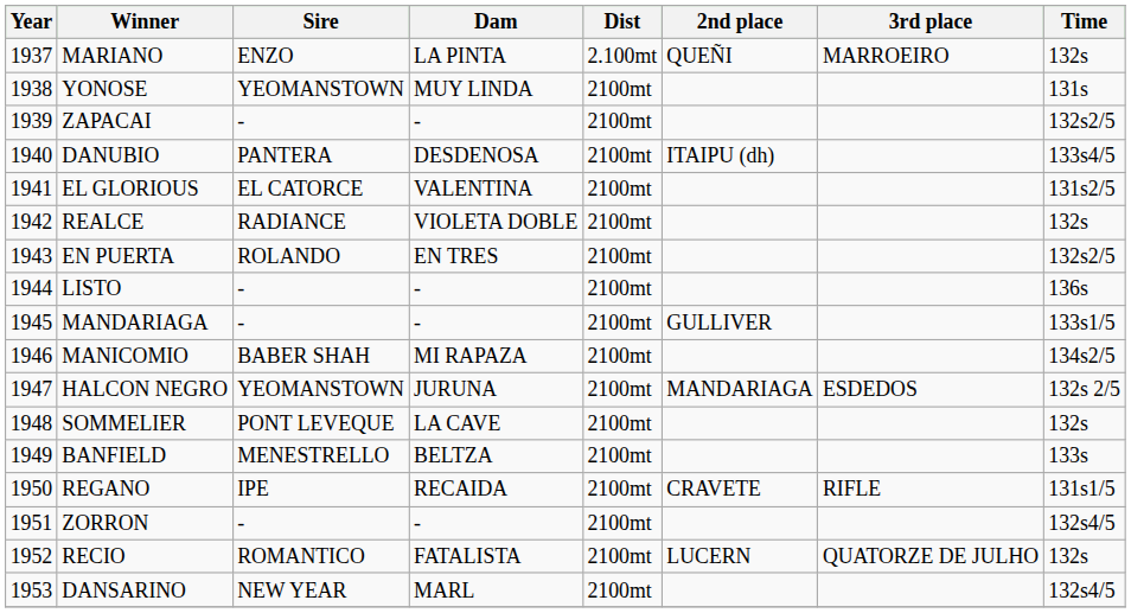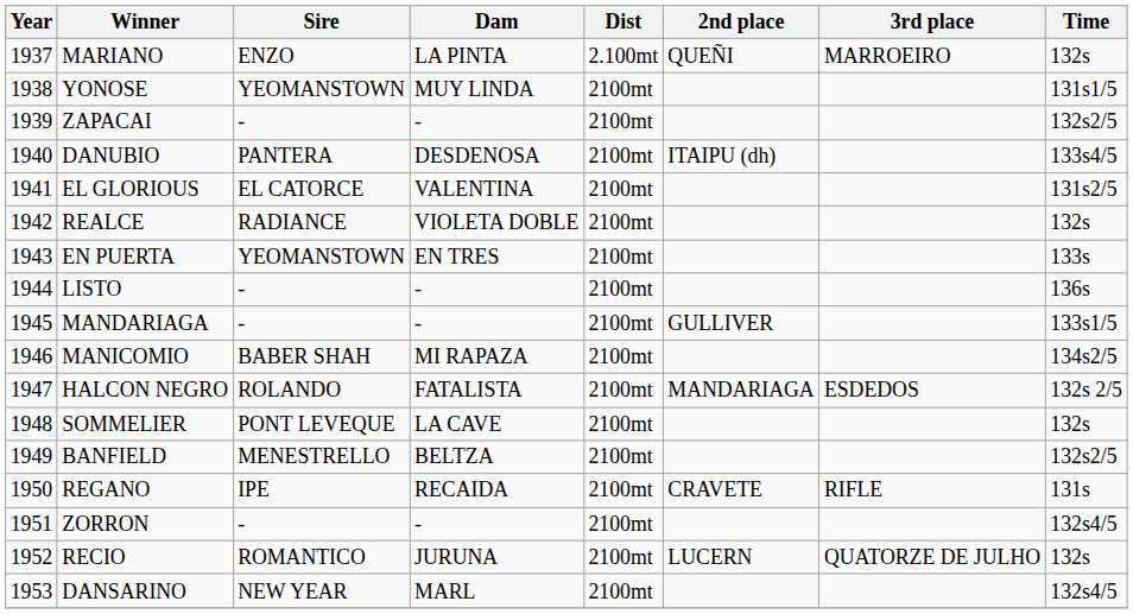YONOSE | Time: 131s -> 131s1/5
EN PUERTA | Sire: ROLANDO -> YEOMANSTOWN
EN PUERTA | Time: 132s2/5 -> 133s
HALCON NEGRO | Sire: YEOMANSTOWN -> ROLANDO
HALCON NEGRO | Dam: JURUNA -> FATALISTA
BANFIELD | Time: 133s -> 132s2/5
REGANO | Time: 131s1/5 -> 131s
RECIO | Dam: FATALISTA -> JURUNA
